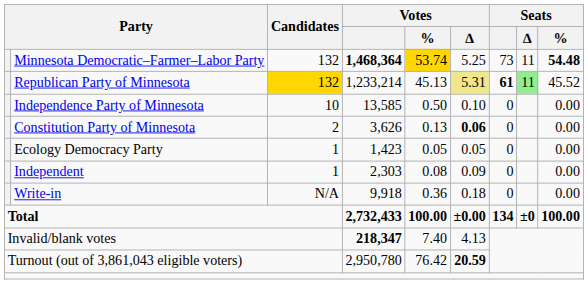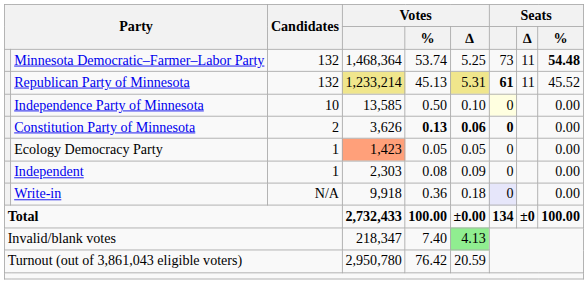Minnesota Democratic–Farmer–Labor Party | Votes: bold -> normal
Minnesota Democratic–Farmer–Labor Party | Votes / %: gold background -> no background
Republican Party of Minnesota | Candidates: gold background -> no background
Republican Party of Minnesota | Votes: no background -> khaki background
Republican Party of Minnesota | Seats / ∆: lightgreen background -> no background
Independence Party of Minnesota | Seats: no background -> lightyellow background
Constitution Party of Minnesota | Votes / %: normal -> bold
Constitution Party of Minnesota | Seats: normal -> bold
Ecology Democracy Party | Votes: no background -> lightsalmon background
Write-in | Seats: no background -> lavender background
Invalid/blank votes | Votes: bold -> normal
Invalid/blank votes | Votes / ∆: no background -> lightgreen background
Turnout (out of 3,861,043 eligible voters) | Votes / ∆: bold -> normal
